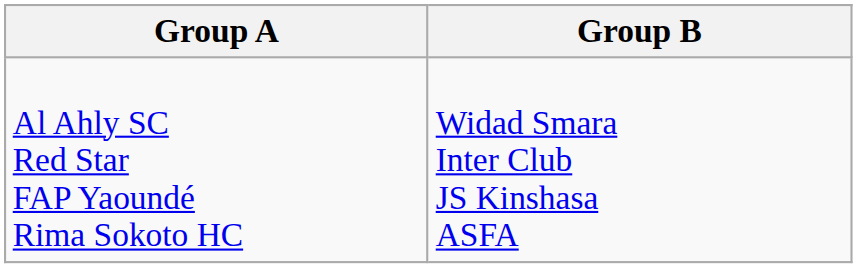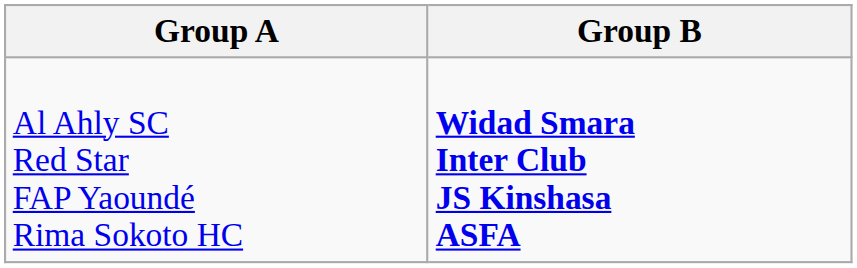Al Ahly SC Red Star FAP Yaoundé Rima Sokoto HC | Group B: normal -> bold
